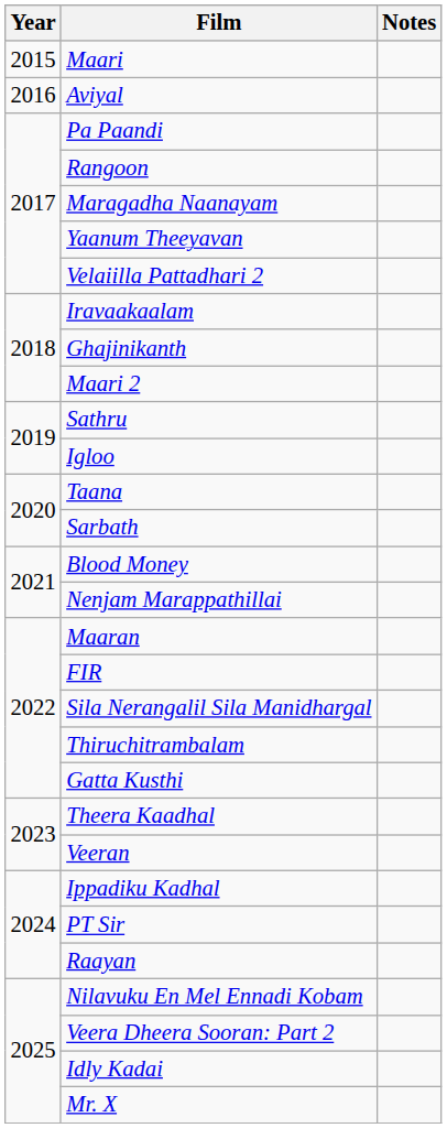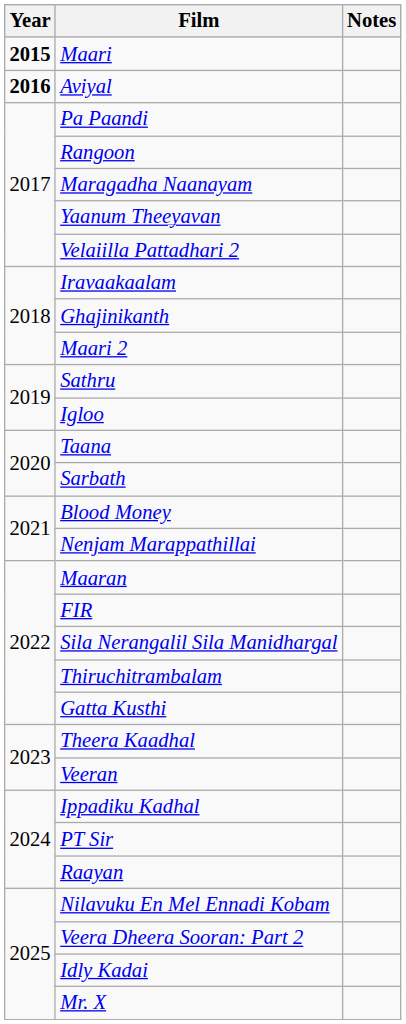Maari | Year: normal -> bold
Aviyal | Year: normal -> bold
